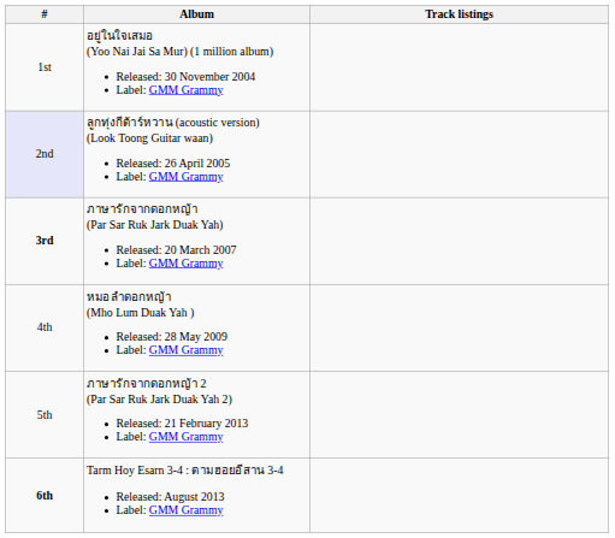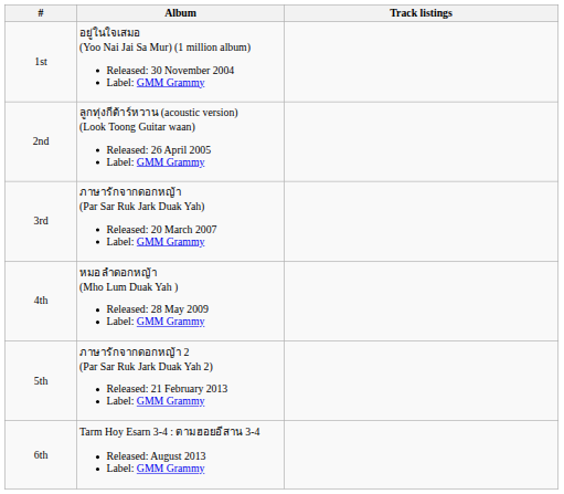2nd | #: lavender background -> no background
3rd | #: bold -> normal
6th | #: bold -> normal
